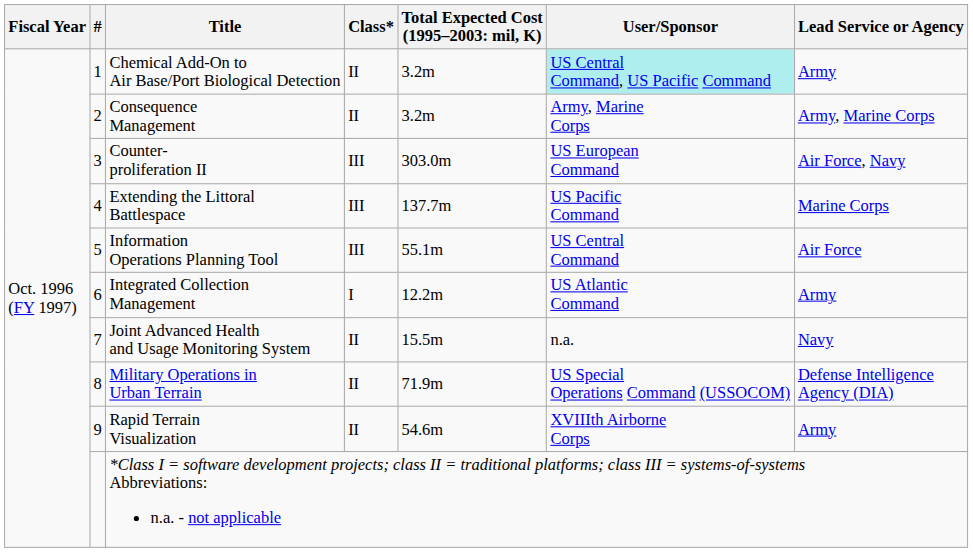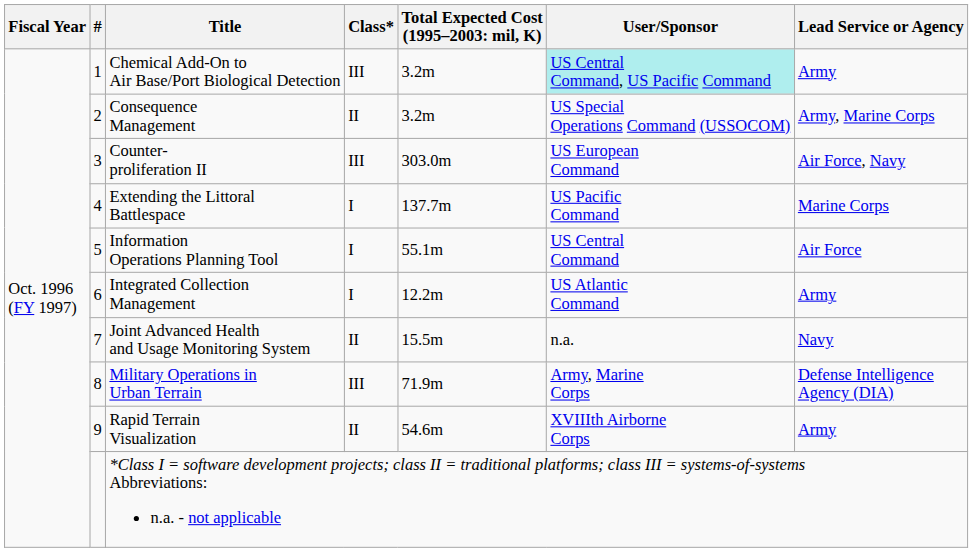Chemical Add-On to Air Base/Port Biological Detection | Class*: II -> III
Consequence Management | User/Sponsor: Army, Marine Corps -> US Special Operations Command (USSOCOM)
Extending the Littoral Battlespace | Class*: III -> I
Information Operations Planning Tool | Class*: III -> I
Military Operations in Urban Terrain | Class*: II -> III
Military Operations in Urban Terrain | User/Sponsor: US Special Operations Command (USSOCOM) -> Army, Marine Corps
